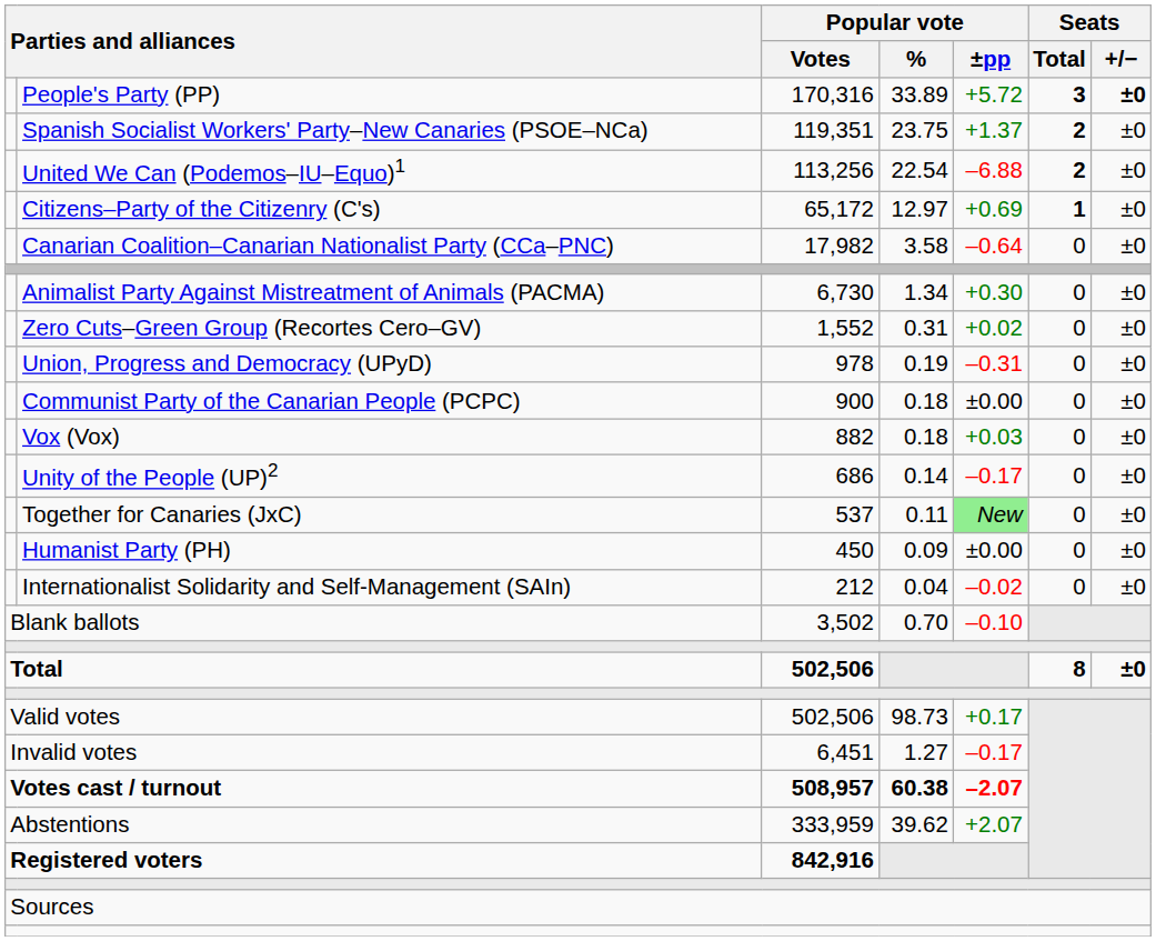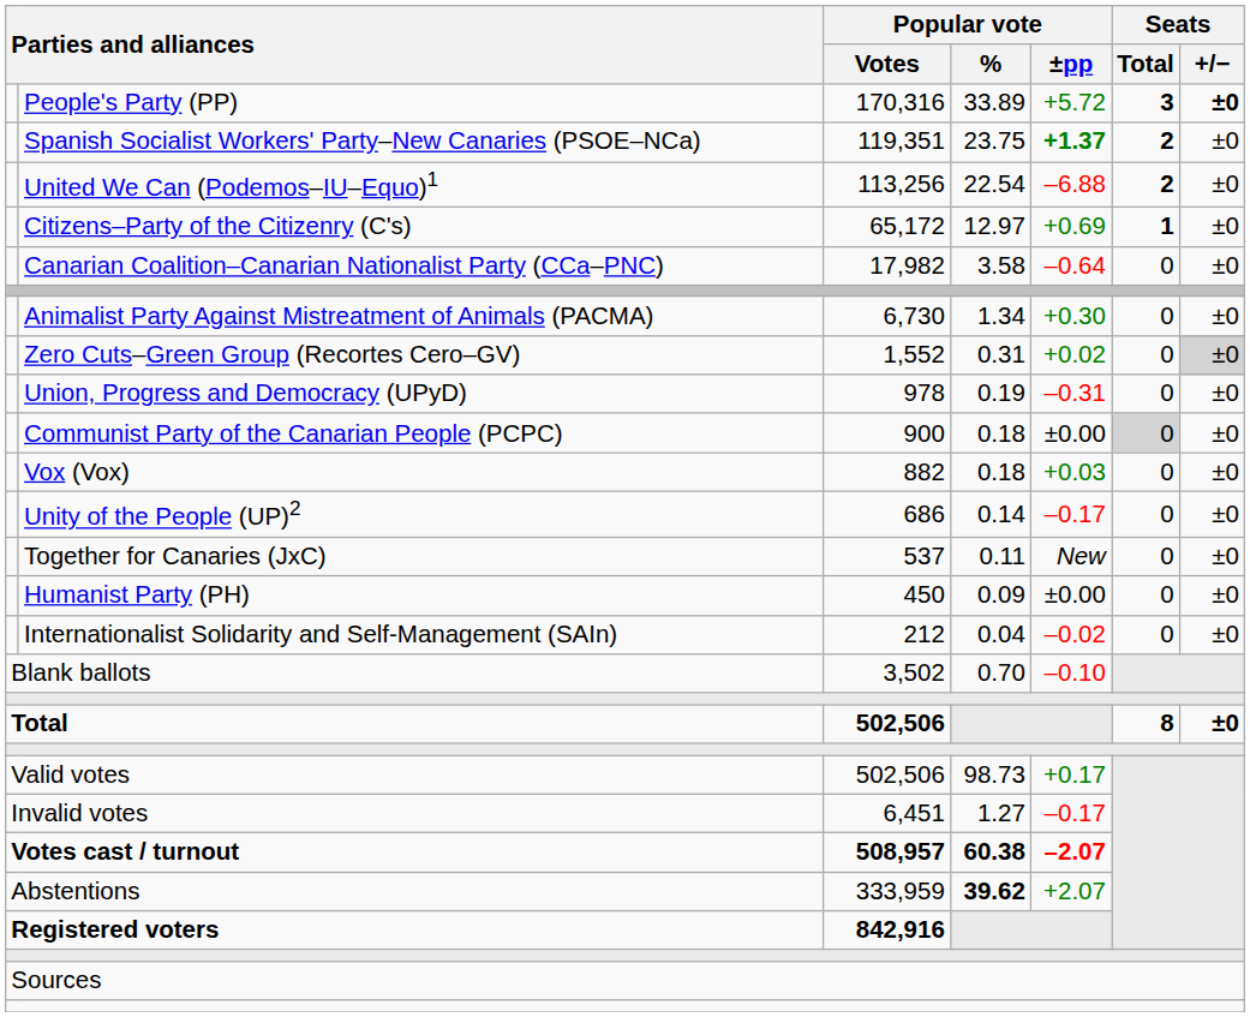Spanish Socialist Workers' Party–New Canaries (PSOE–NCa) | Popular vote / ±pp: normal -> bold
Zero Cuts–Green Group (Recortes Cero–GV) | Seats / +/−: no background -> lightgrey background
Communist Party of the Canarian People (PCPC) | Seats / Total: no background -> lightgrey background
Together for Canaries (JxC) | Popular vote / ±pp: lightgreen background -> no background
Abstentions | Popular vote / %: normal -> bold
